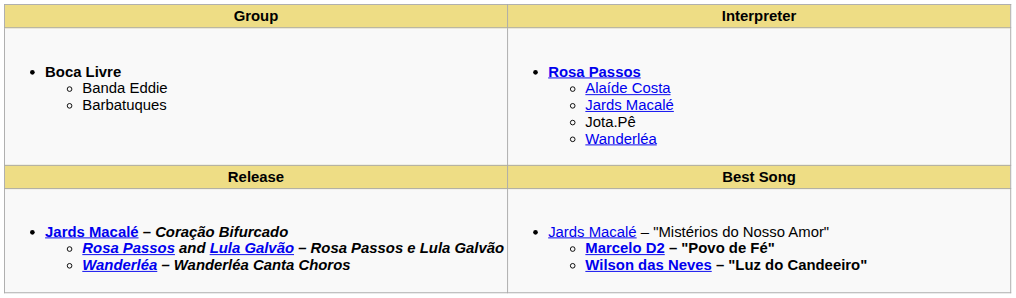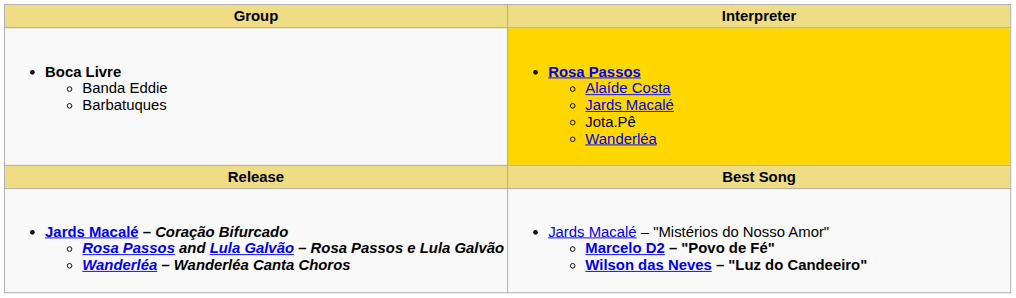Boca Livre Banda Eddie Barbatuques | Interpreter: no background -> gold background
